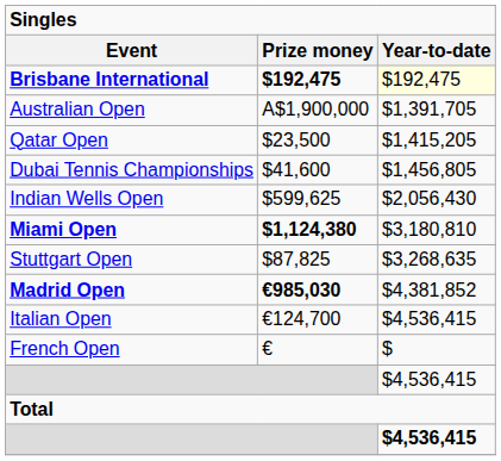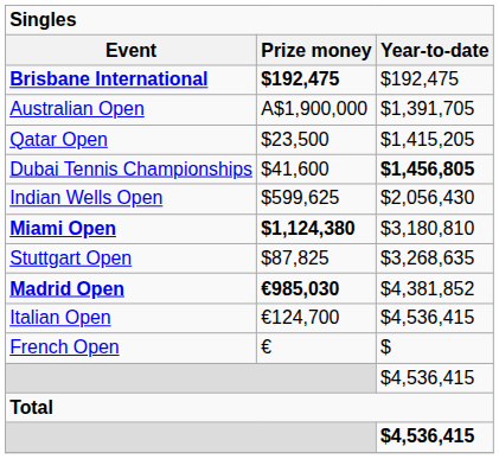Brisbane International | Year-to-date: lightyellow background -> no background
Dubai Tennis Championships | Year-to-date: normal -> bold
